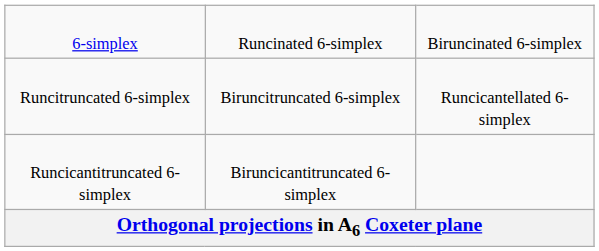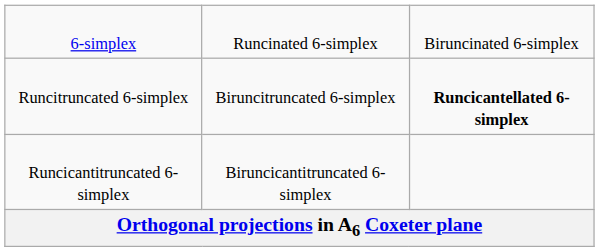Runcitruncated 6-simplex | column 3: normal -> bold
